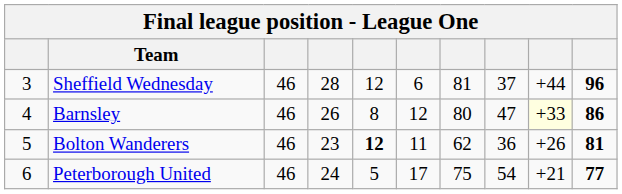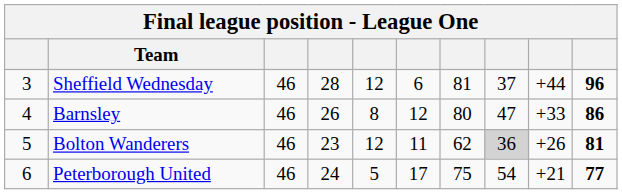Barnsley | column 9: lightyellow background -> no background
Bolton Wanderers | column 5: bold -> normal
Bolton Wanderers | column 8: no background -> lightgrey background
